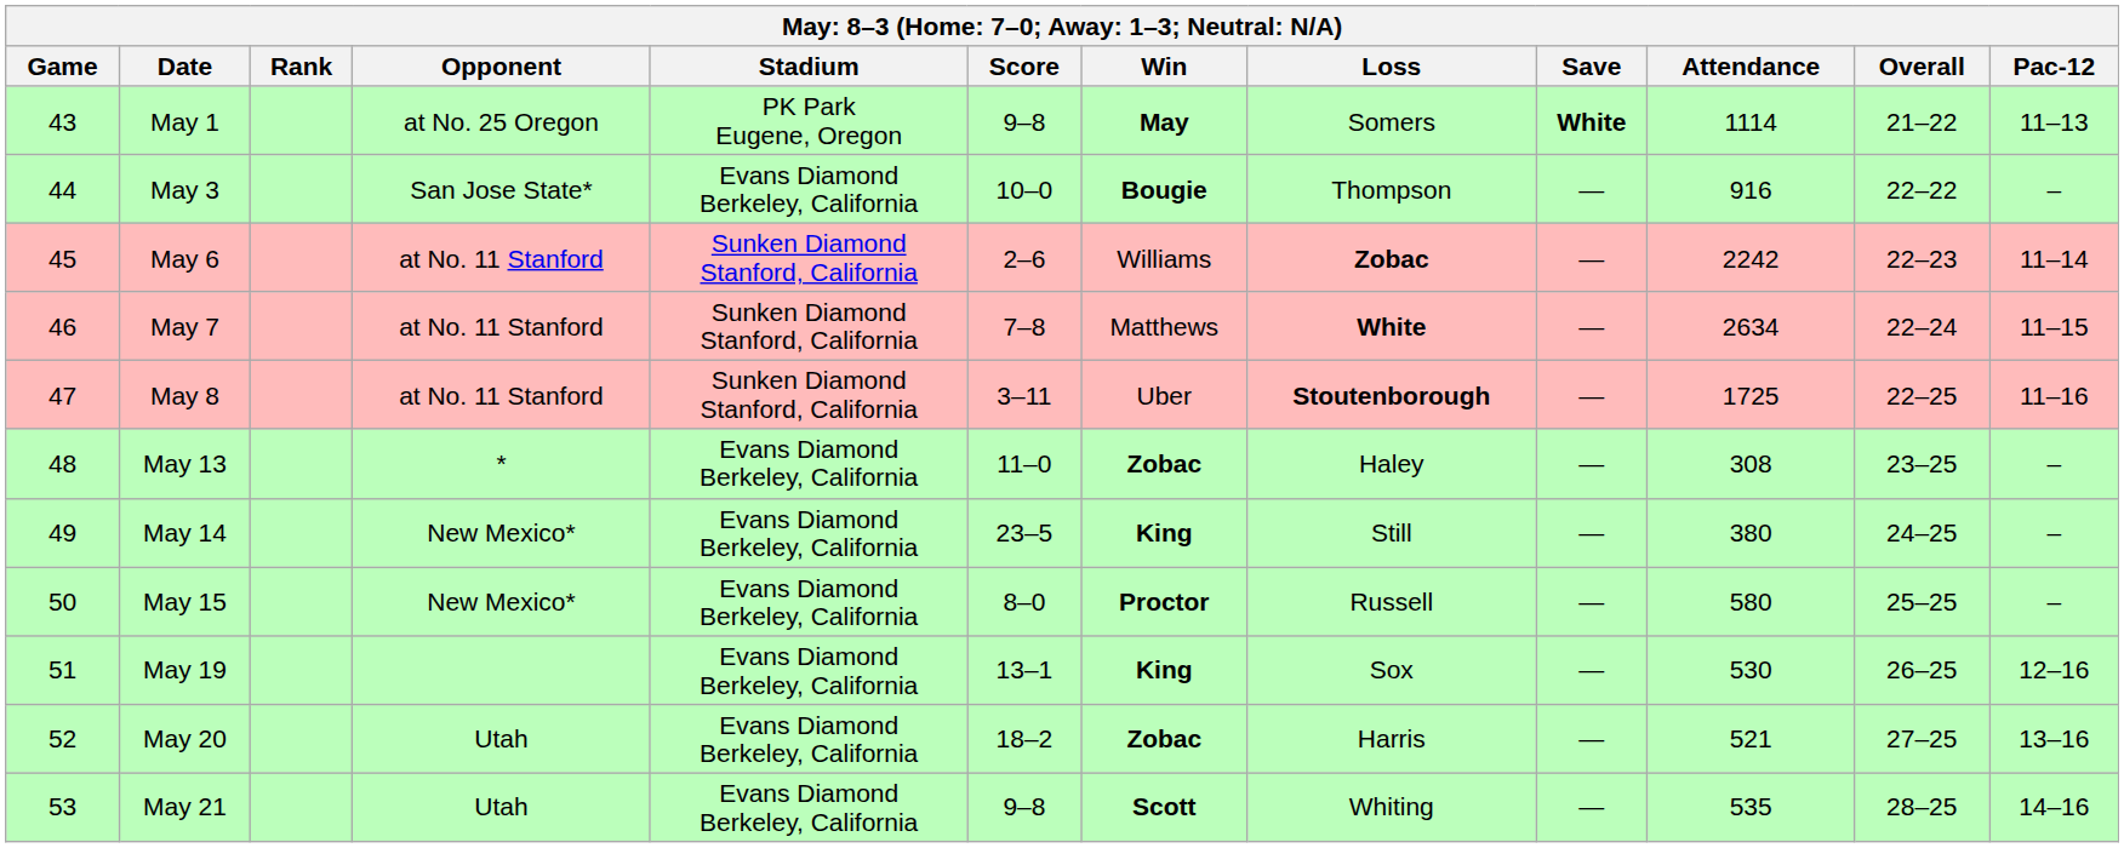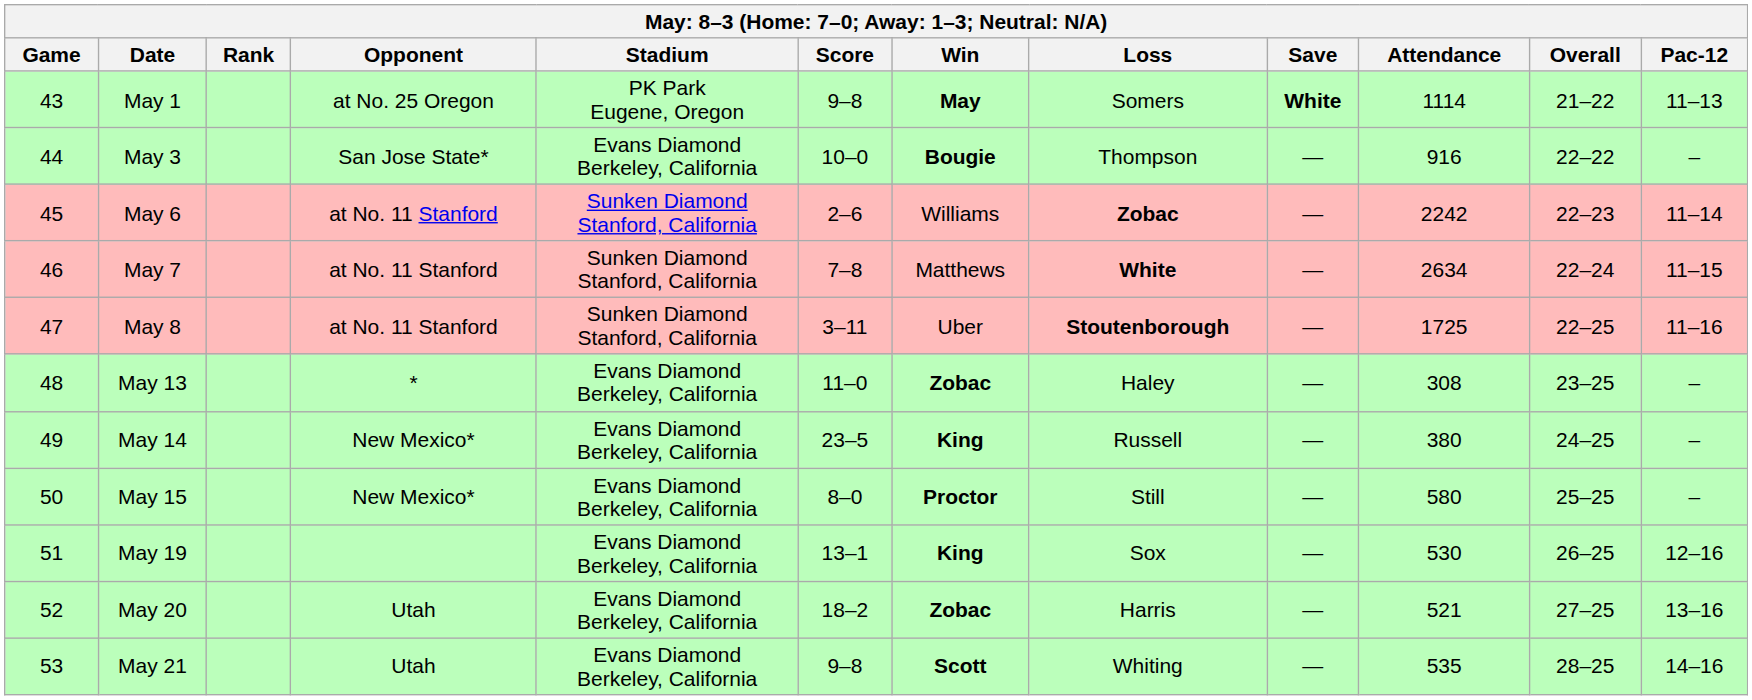May 14 | Loss: Still -> Russell
May 15 | Loss: Russell -> Still
